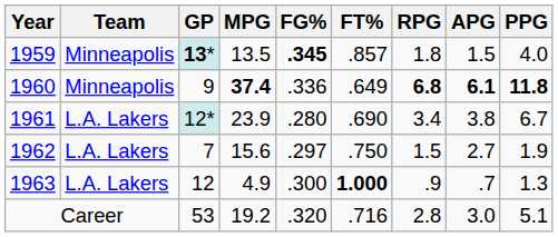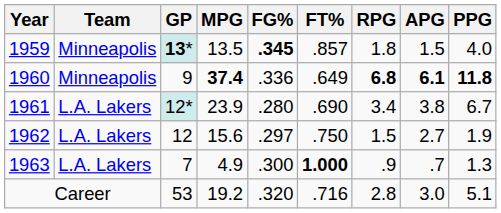1962 | GP: 7 -> 12
1963 | GP: 12 -> 7
